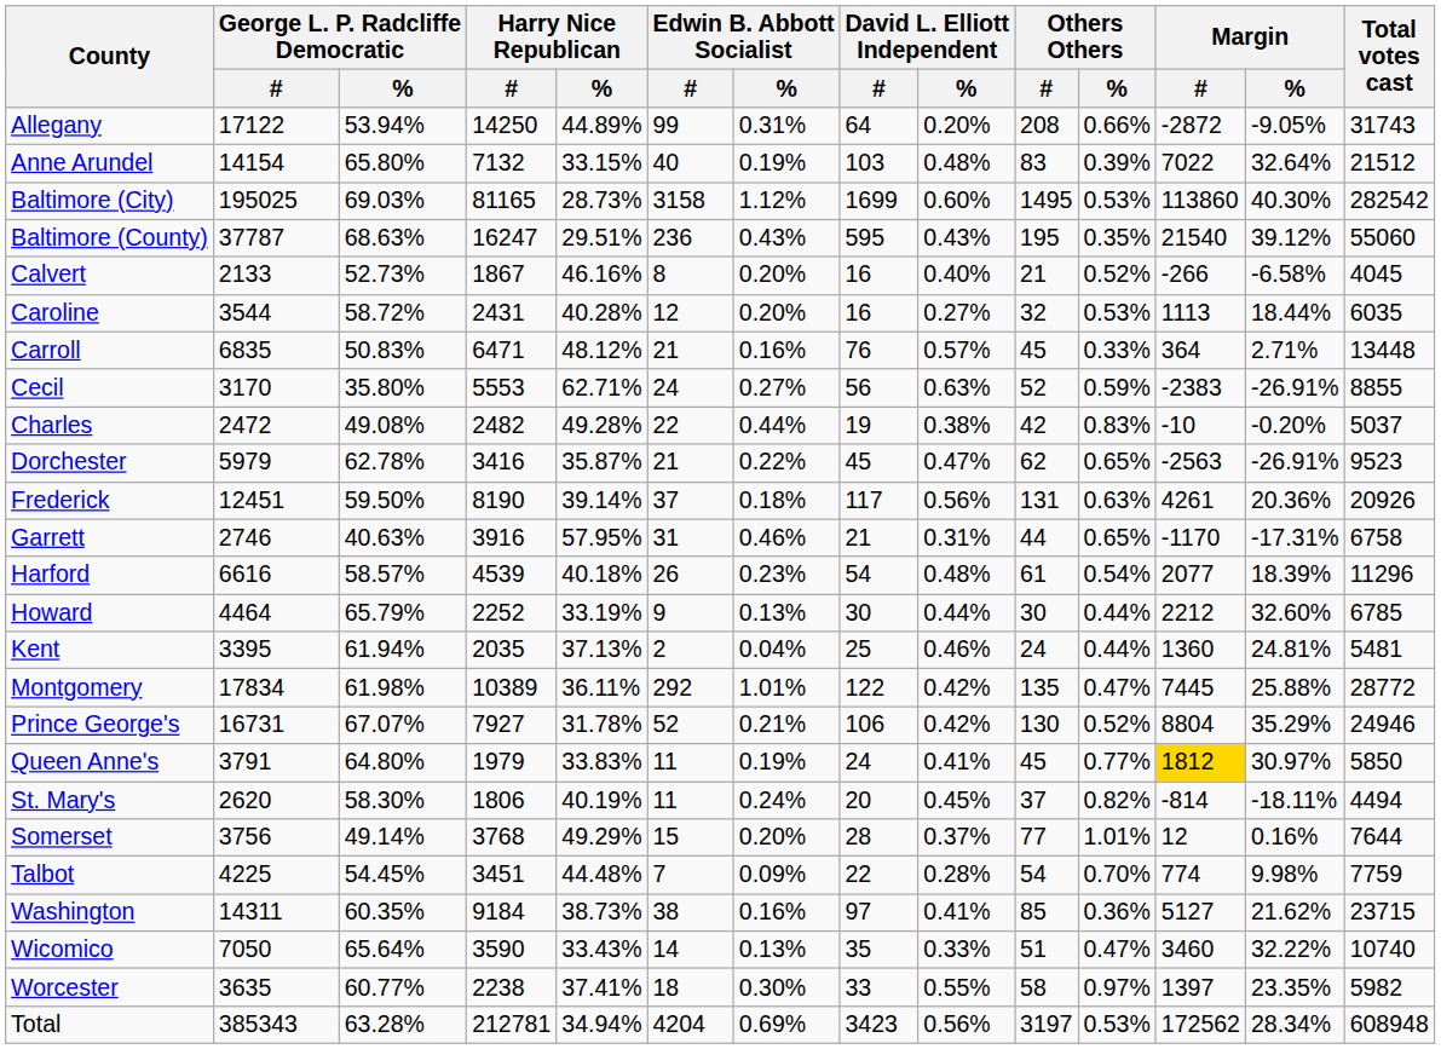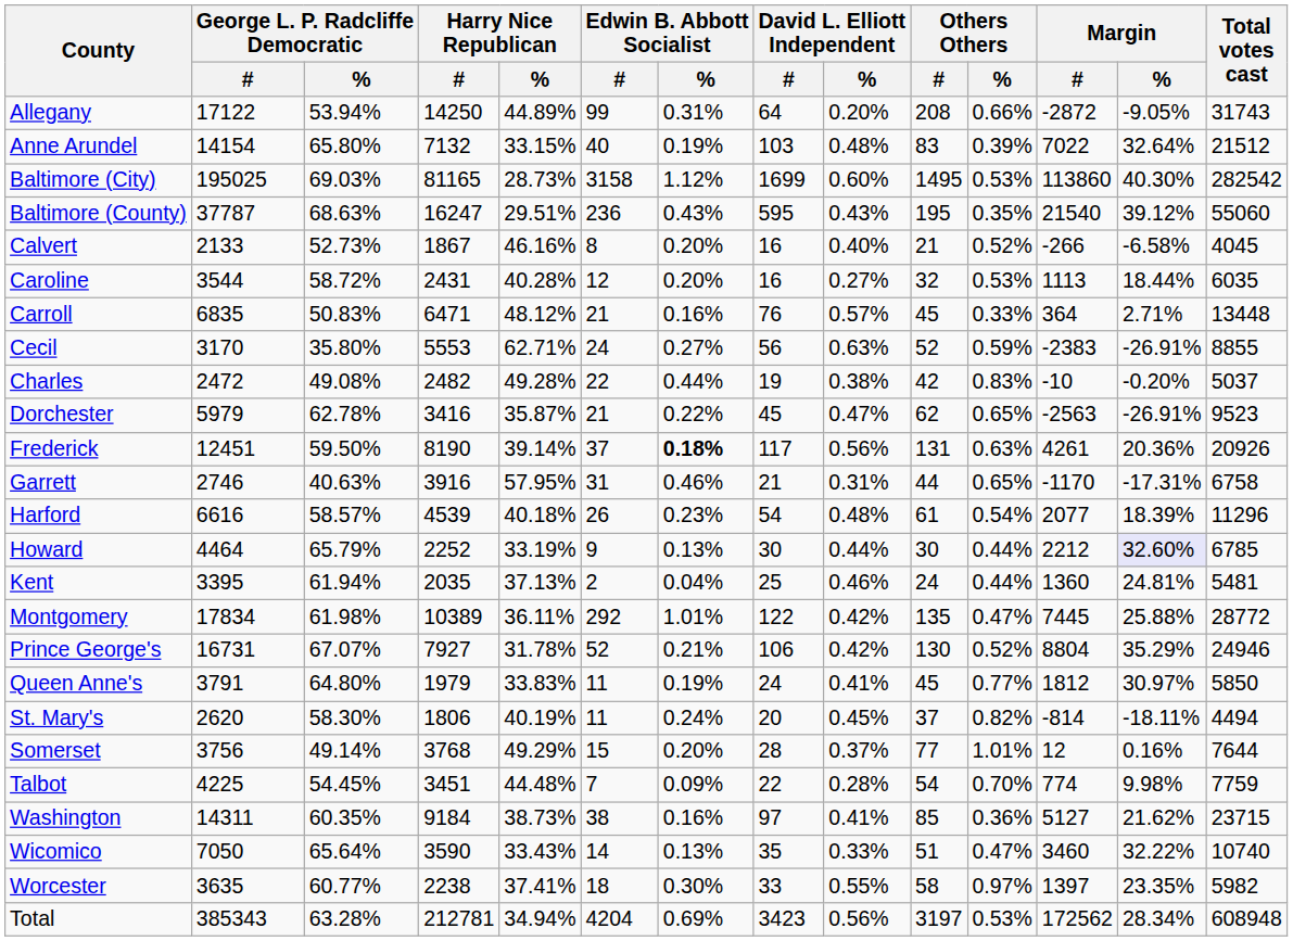Frederick | Edwin B. Abbott Socialist / %: normal -> bold
Howard | Margin / %: no background -> lavender background
Queen Anne's | Margin / #: gold background -> no background
